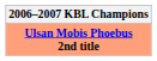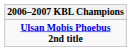row 2 | column 1: lightsalmon background -> no background
